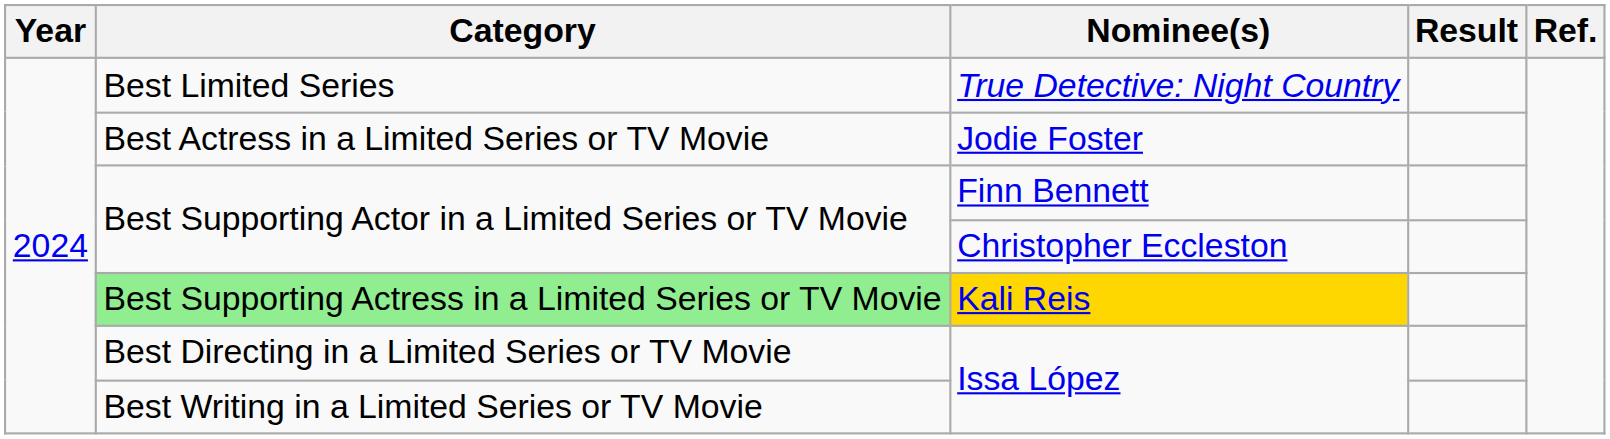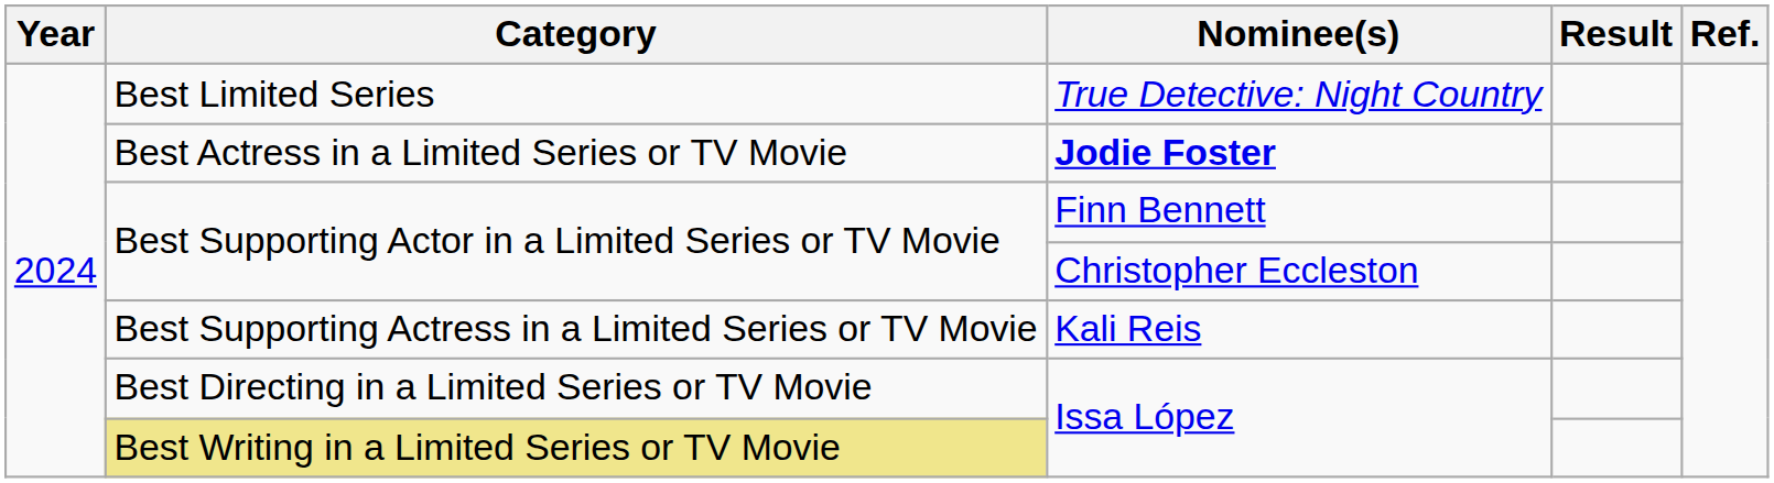Best Actress in a Limited Series or TV Movie | Nominee(s): normal -> bold
Best Supporting Actress in a Limited Series or TV Movie | Category: lightgreen background -> no background
Best Supporting Actress in a Limited Series or TV Movie | Nominee(s): gold background -> no background
Best Writing in a Limited Series or TV Movie | Category: no background -> khaki background
